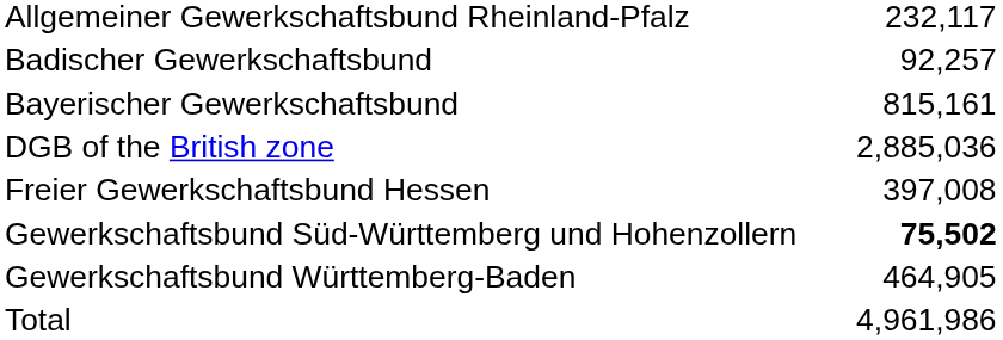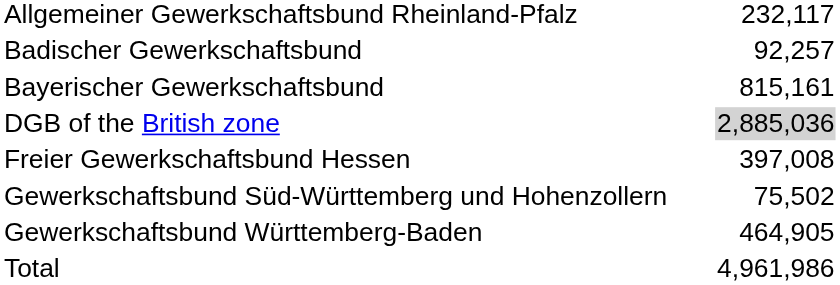DGB of the British zone | column 2: no background -> lightgrey background
Gewerkschaftsbund Süd-Württemberg und Hohenzollern | column 2: bold -> normal
